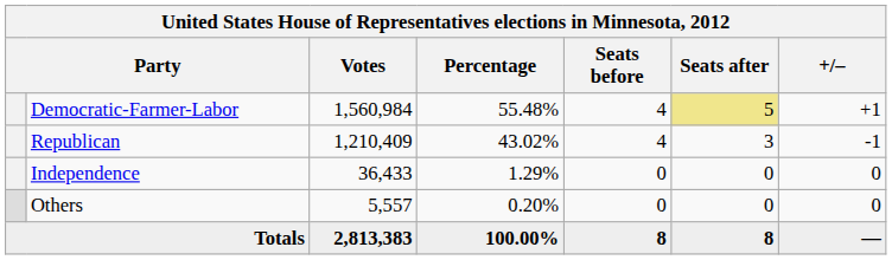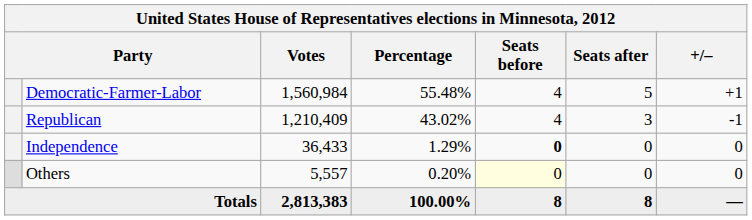Democratic-Farmer-Labor | Seats after: khaki background -> no background
Independence | Seats before: normal -> bold
Others | Seats before: no background -> lightyellow background
